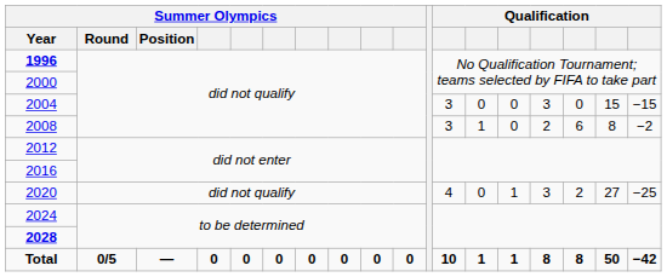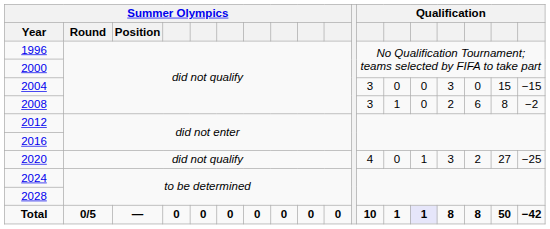1996 | Summer Olympics / Year: bold -> normal
2028 | Summer Olympics / Year: bold -> normal
Total | column 14: no background -> lavender background
